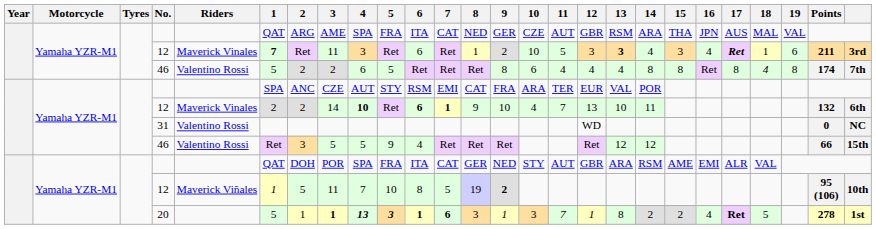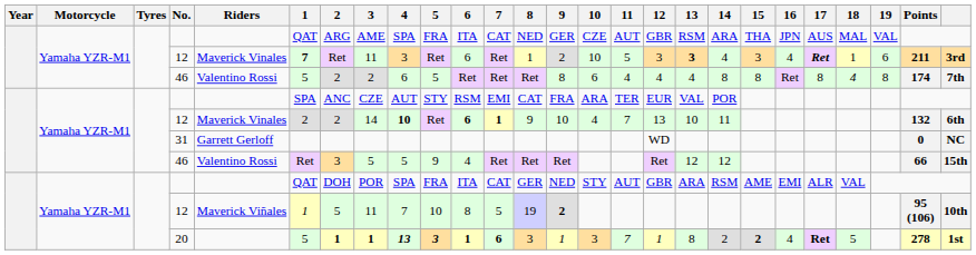31 | Riders: Valentino Rossi -> Garrett Gerloff
20 | 2: normal -> bold
20 | 15: normal -> bold
